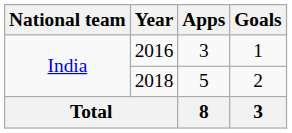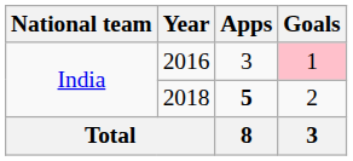2016 | Goals: no background -> pink background
2018 | Apps: normal -> bold
